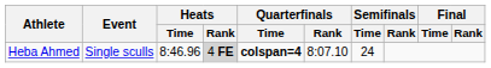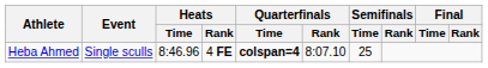Heba Ahmed | Heats / Rank: lightgrey background -> no background
Heba Ahmed | Semifinals / Time: 24 -> 25
